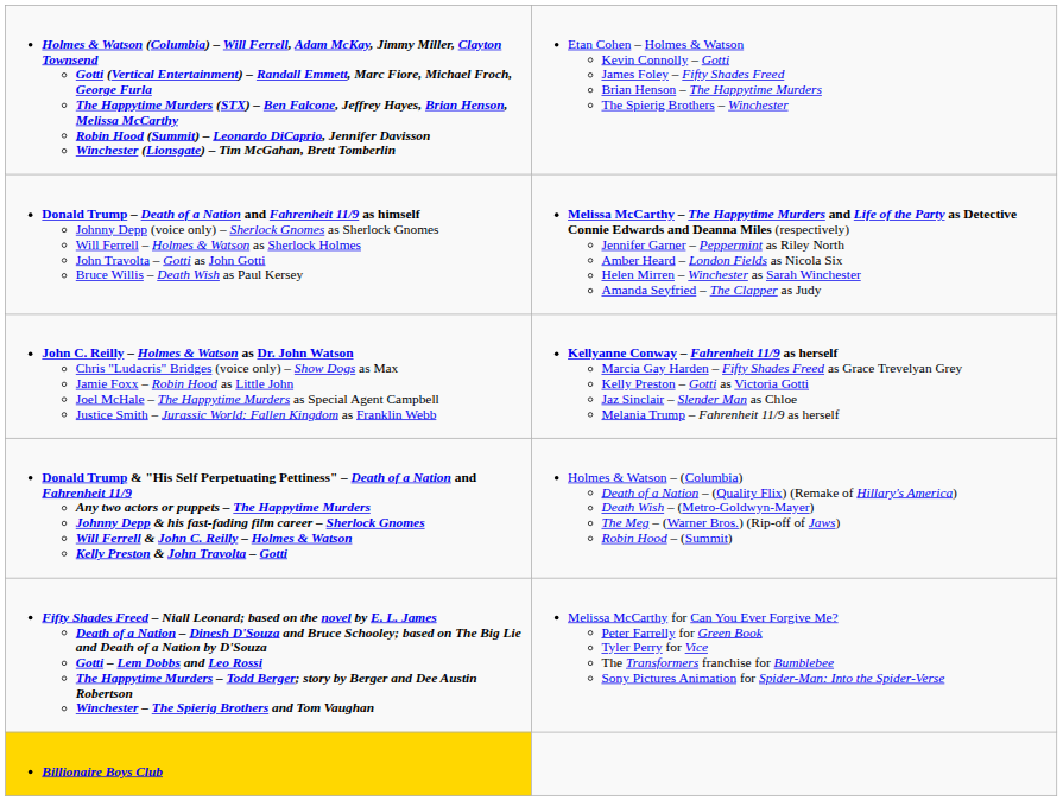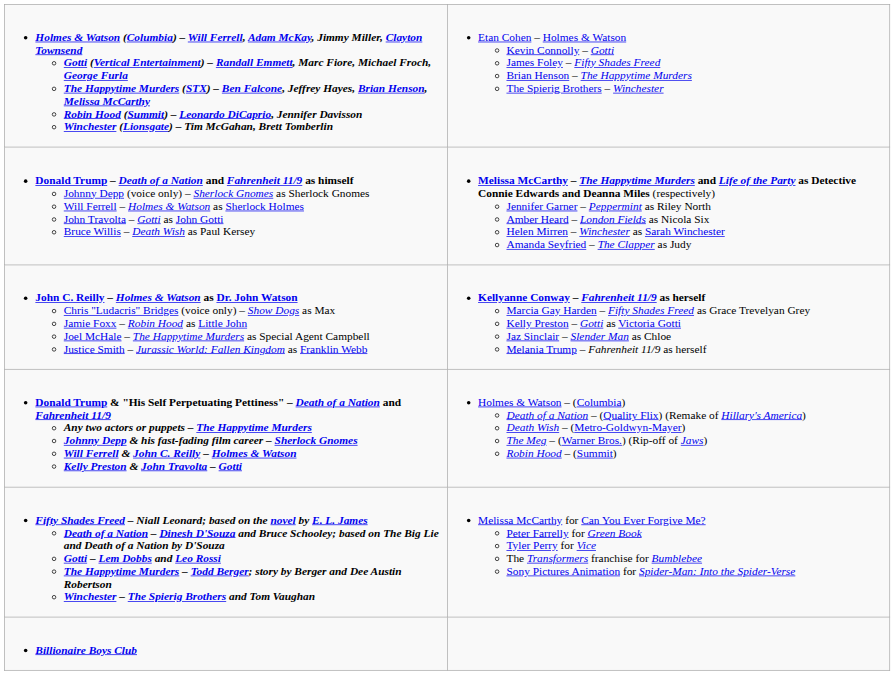Billionaire Boys Club | column 1: gold background -> no background
